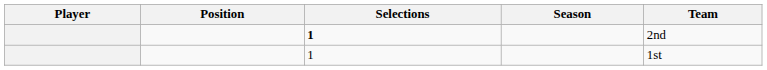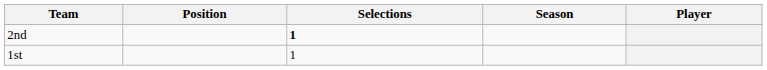columns swapped: Player <-> Team
